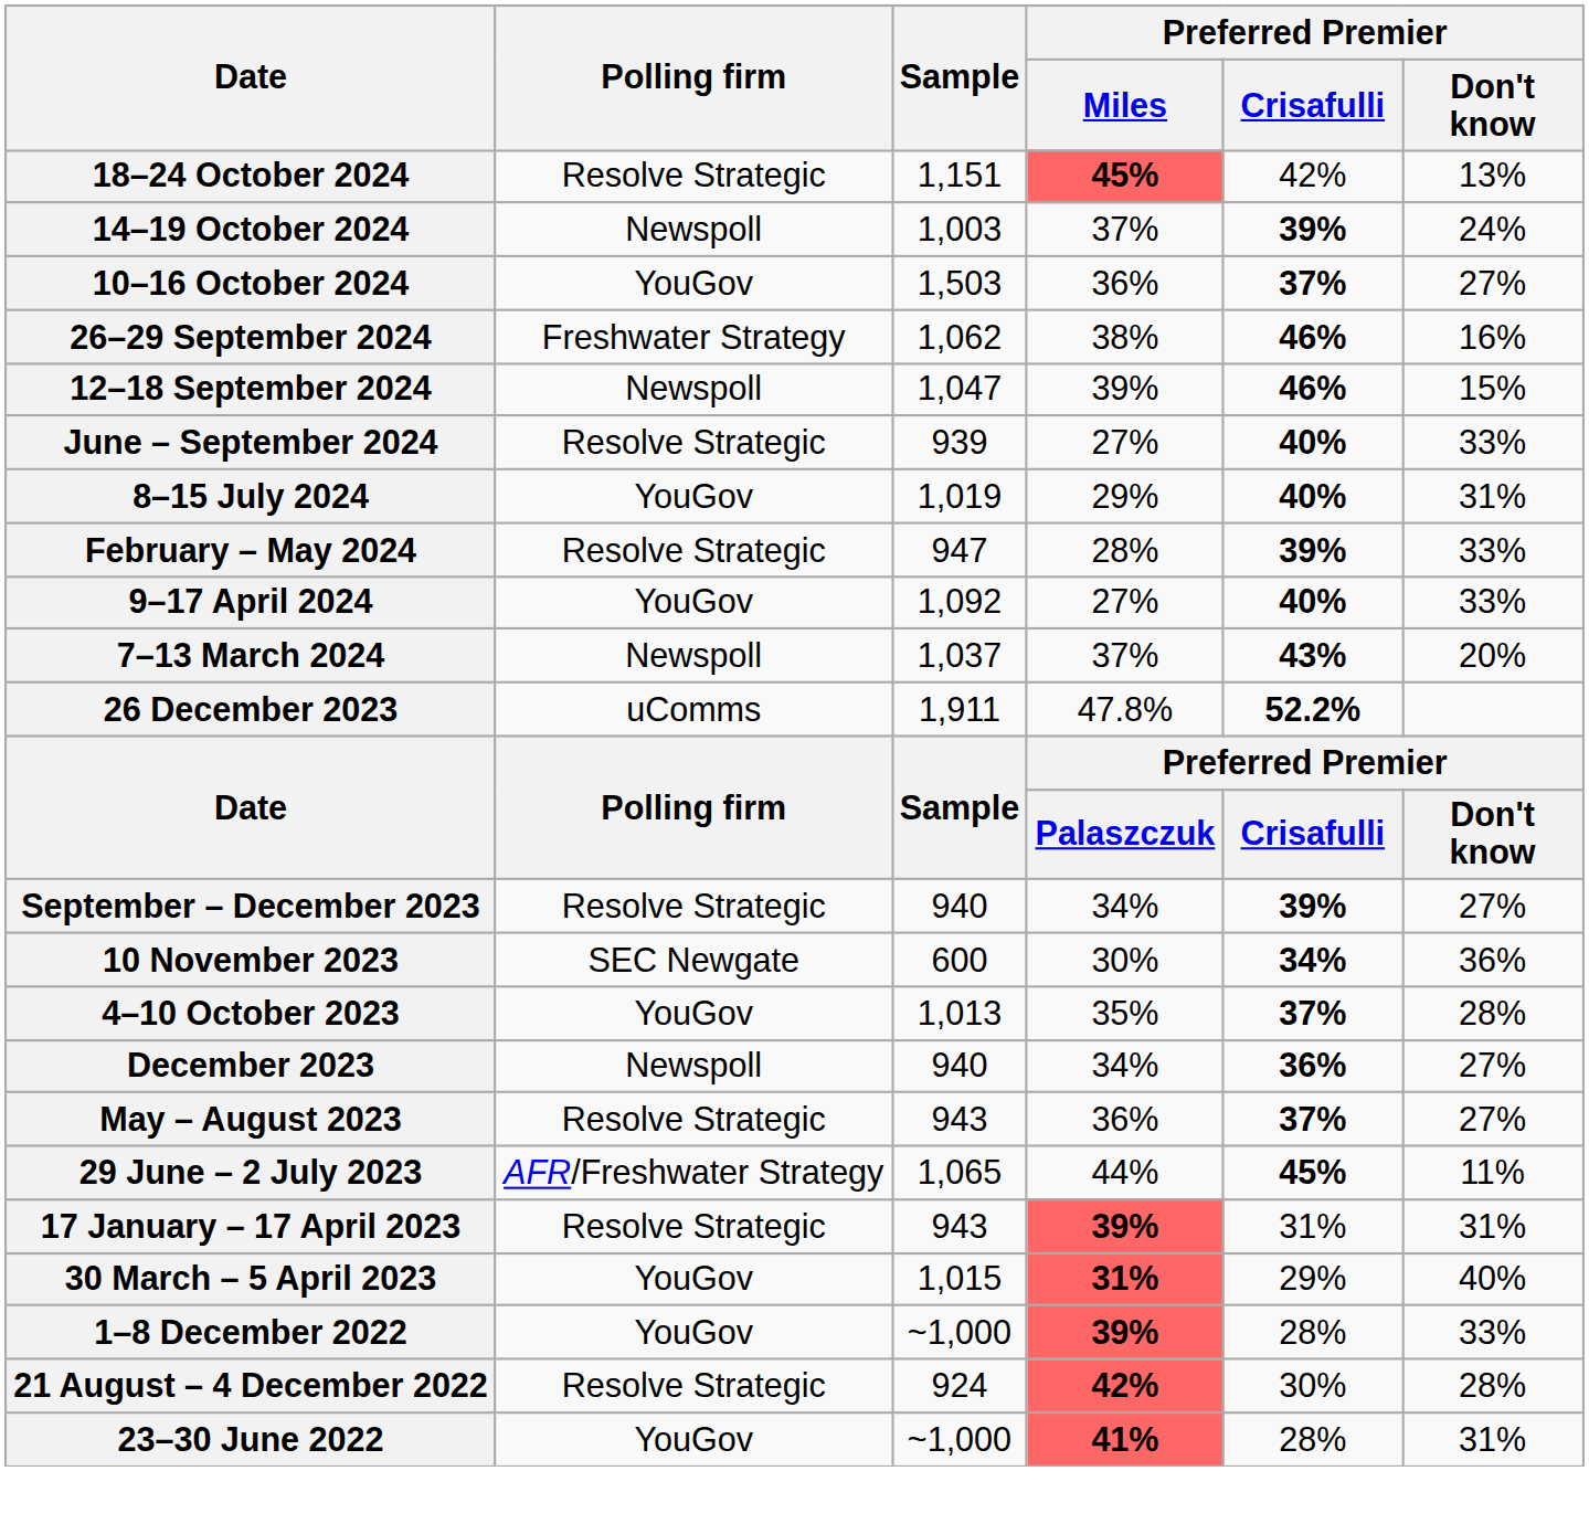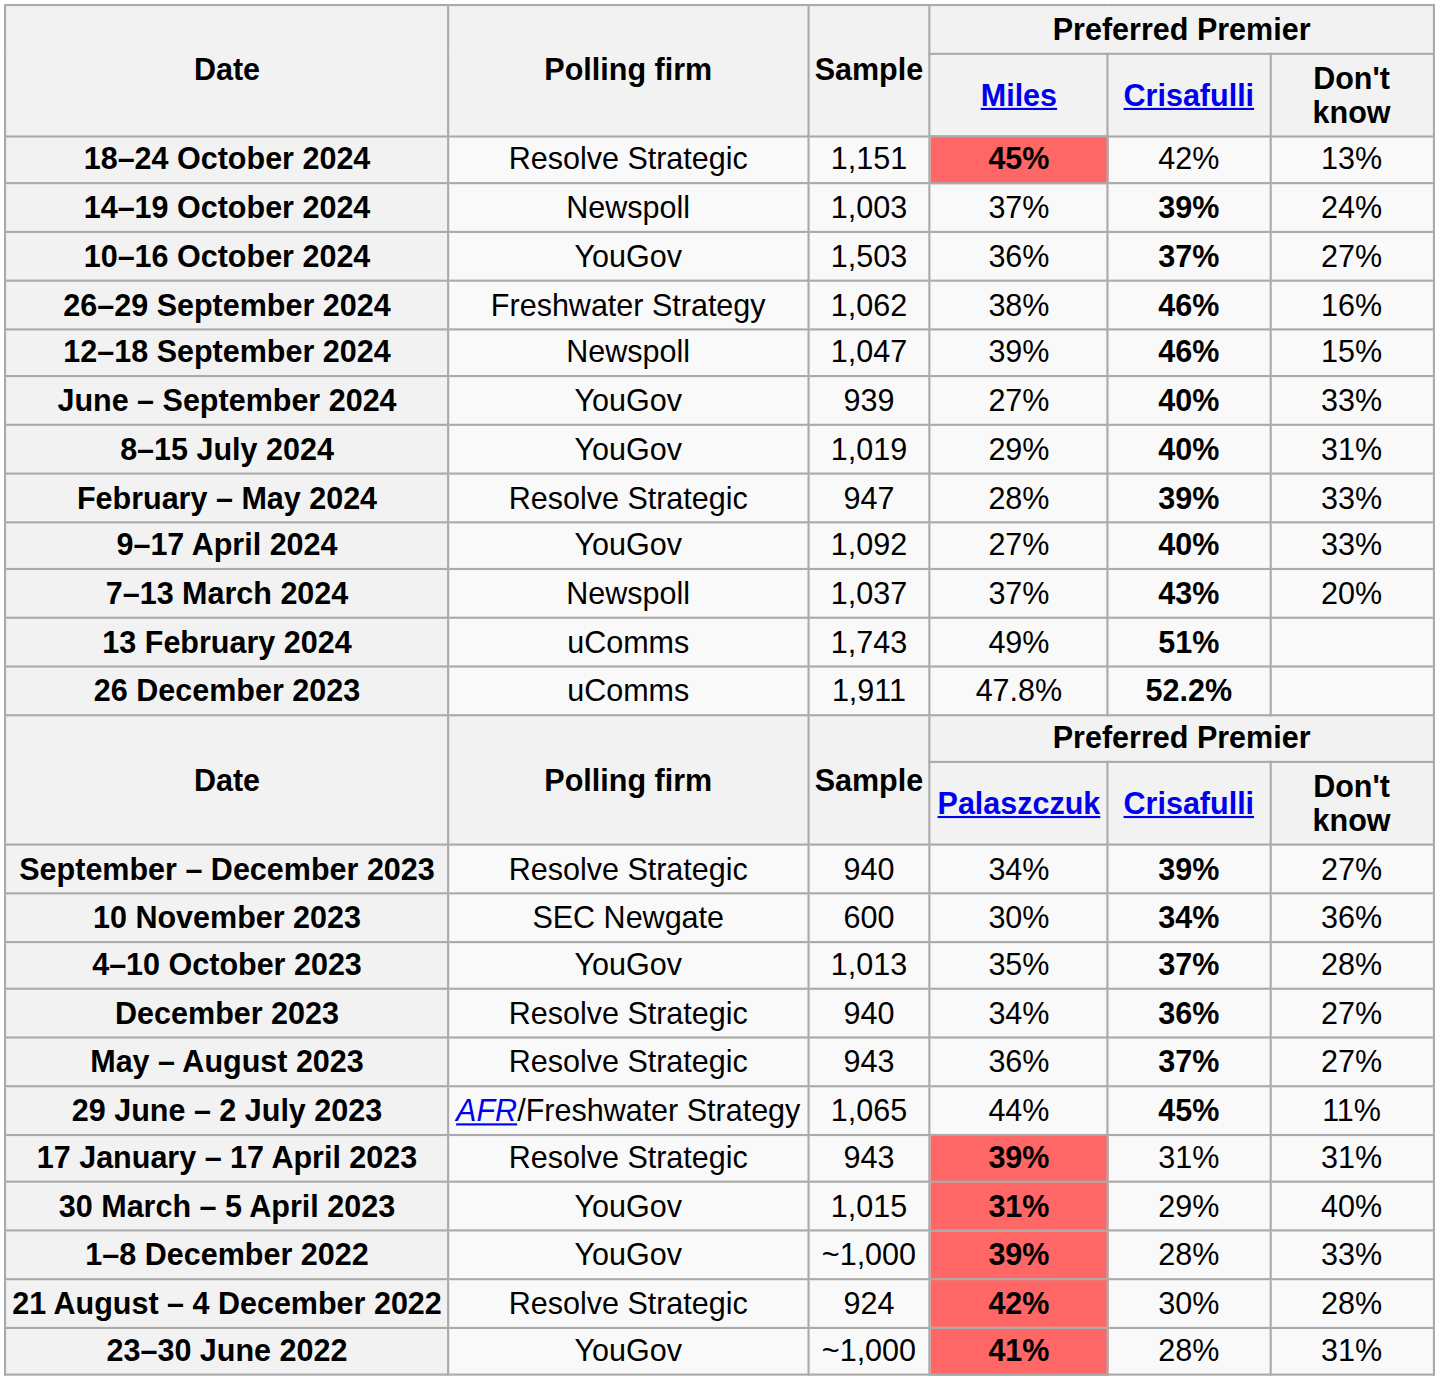June – September 2024 | Polling firm: Resolve Strategic -> YouGov
+ row: 13 February 2024 | uComms | 1,743 | 49% | 51%
December 2023 | Polling firm: Newspoll -> Resolve Strategic
